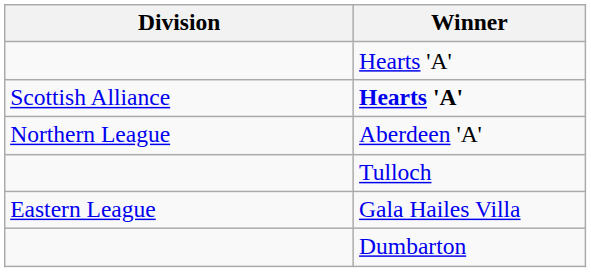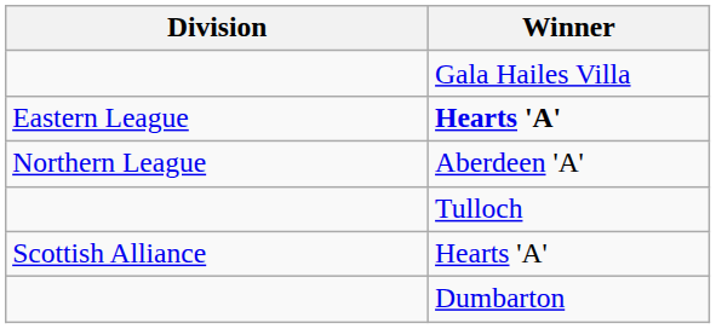row 2 | Winner: Hearts 'A' -> Gala Hailes Villa
row 3 | Division: Scottish Alliance -> Eastern League
row 6 | Division: Eastern League -> Scottish Alliance
row 6 | Winner: Gala Hailes Villa -> Hearts 'A'
